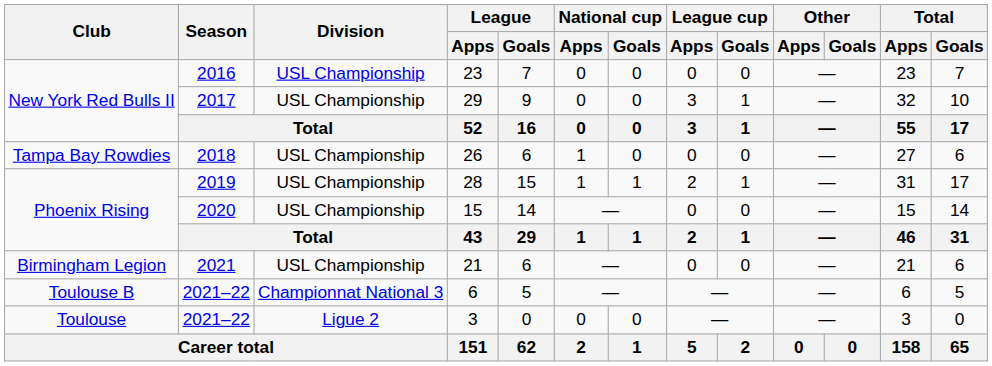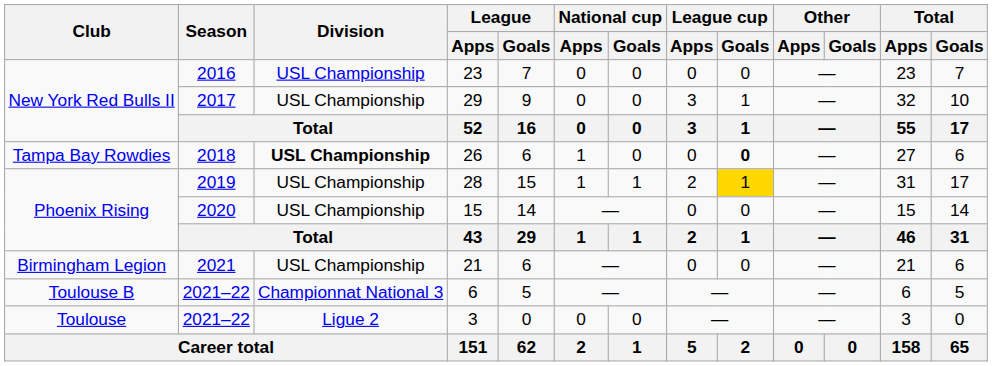26 | Division: normal -> bold
26 | League cup / Goals: normal -> bold
28 | League cup / Goals: no background -> gold background
